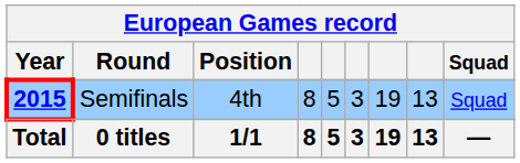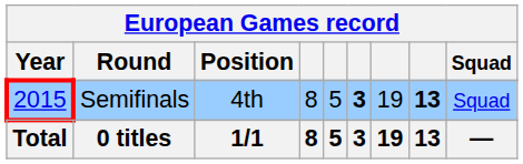Semifinals | Year: bold -> normal
Semifinals | column 6: normal -> bold
Semifinals | column 8: normal -> bold
